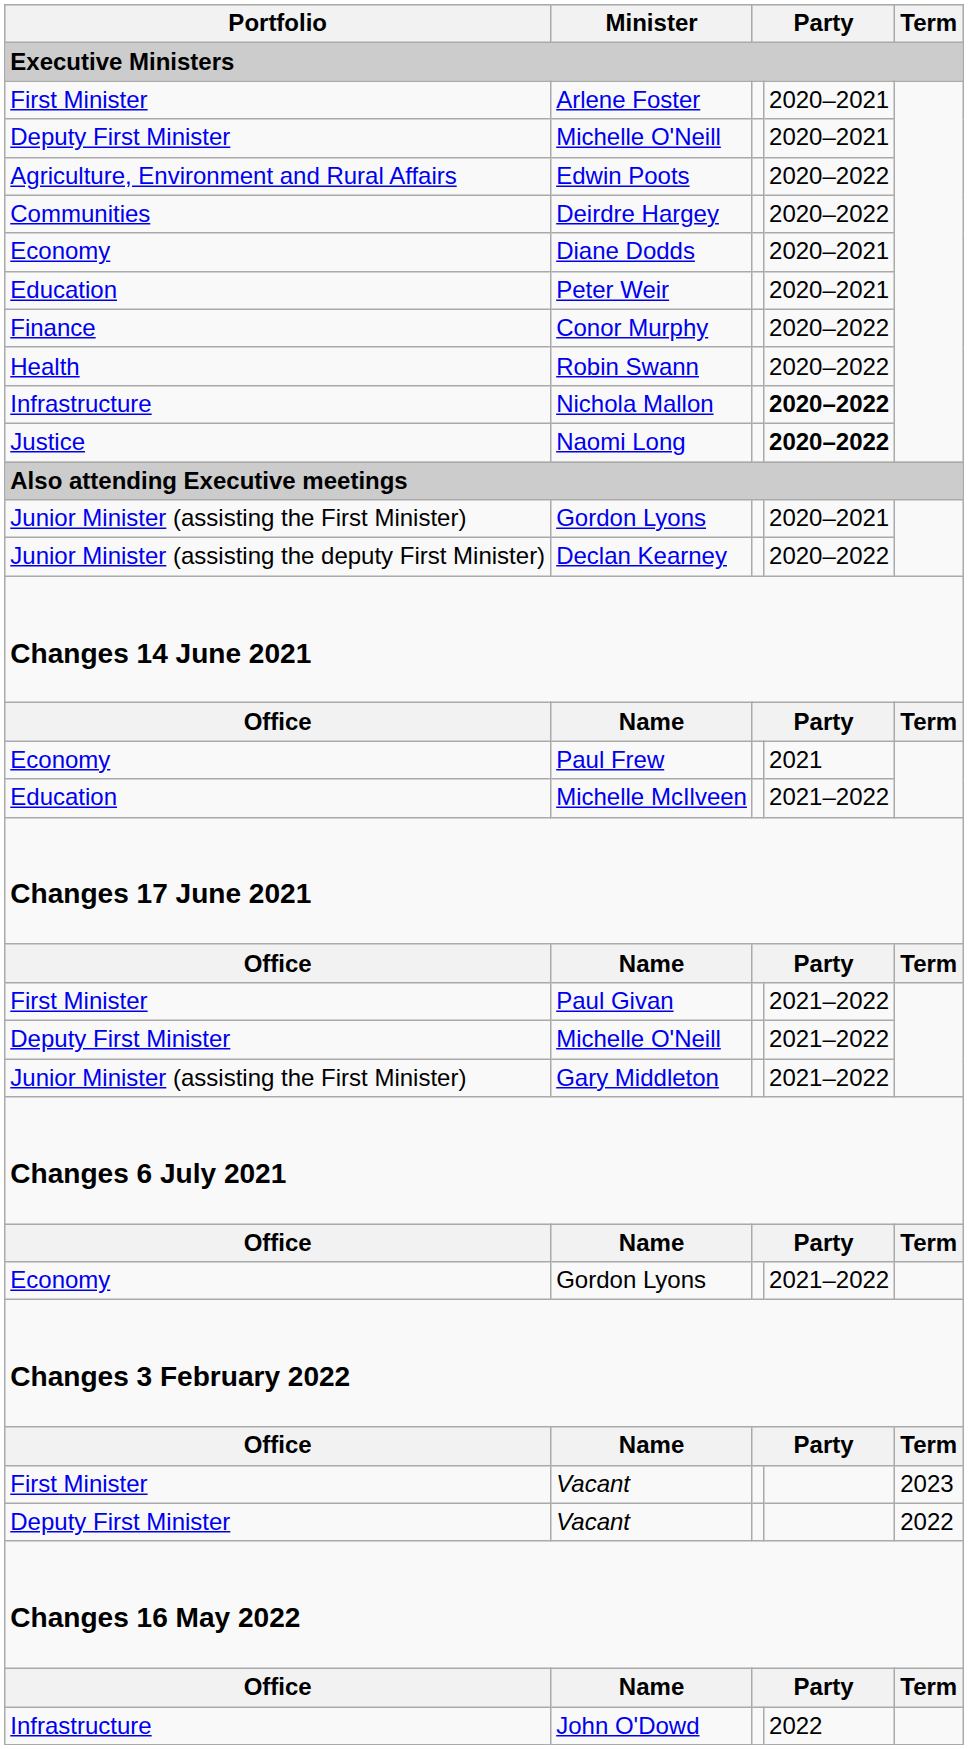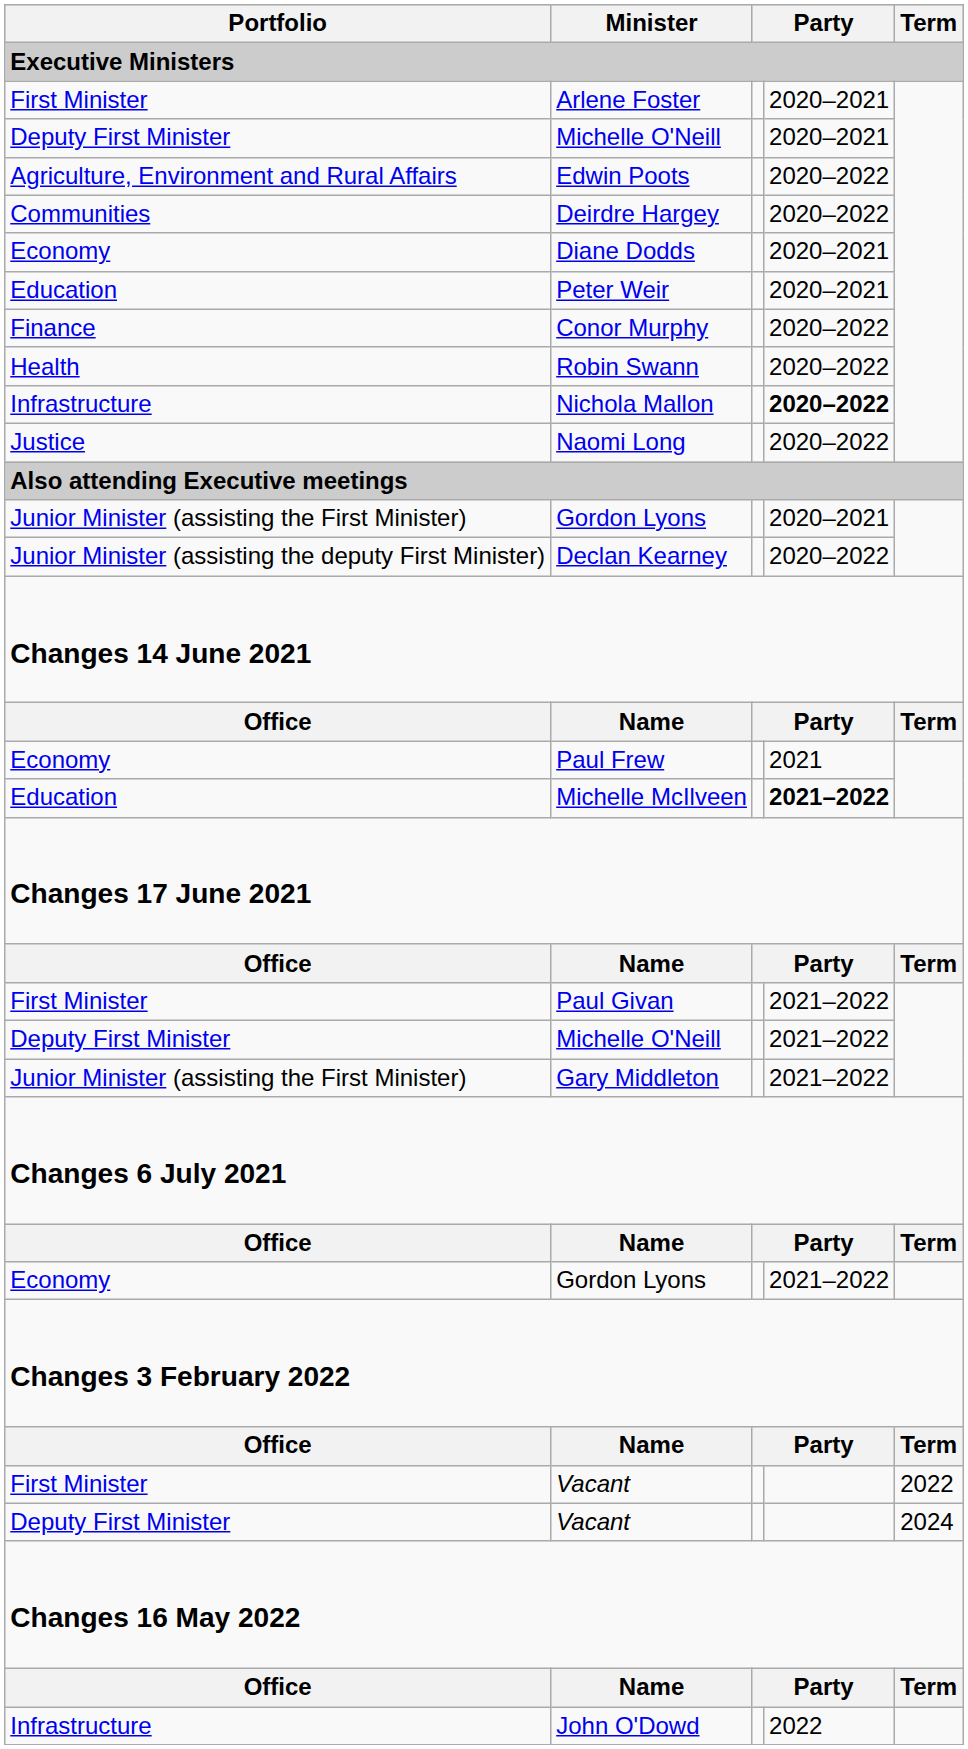Naomi Long | column 4: bold -> normal
Michelle McIlveen | column 4: normal -> bold
First Minister / Vacant | Term: 2023 -> 2022
Deputy First Minister / Vacant | Term: 2022 -> 2024
